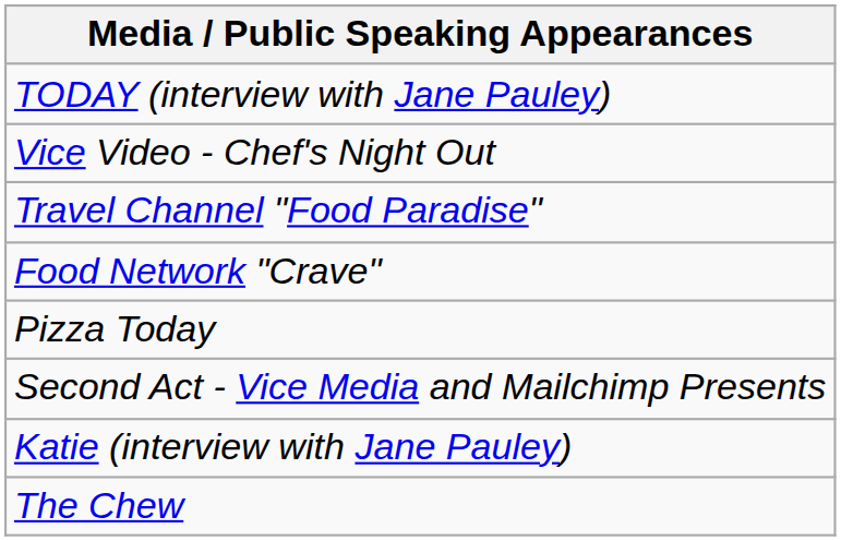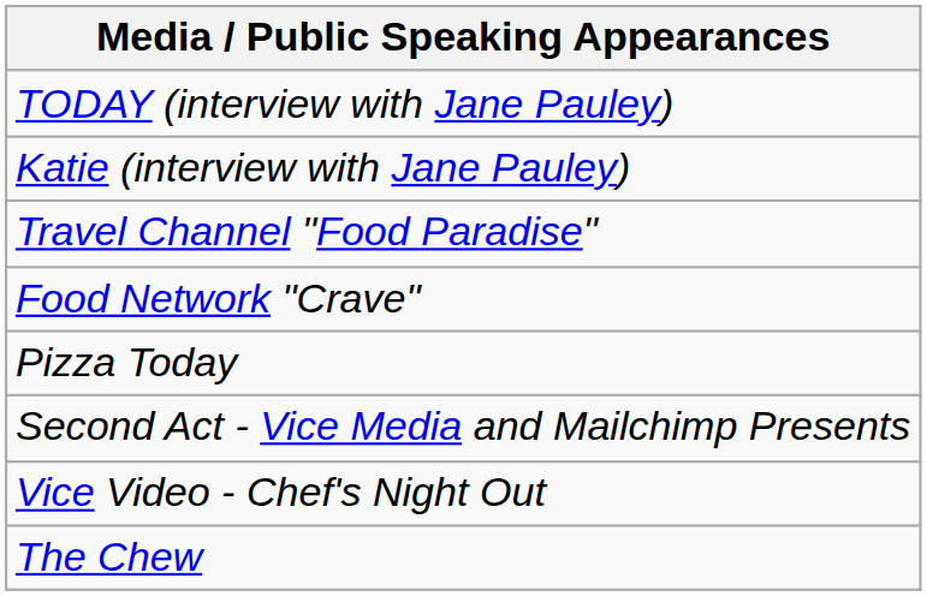row 3 | column 1: Vice Video - Chef's Night Out -> Katie (interview with Jane Pauley)
row 8 | column 1: Katie (interview with Jane Pauley) -> Vice Video - Chef's Night Out
